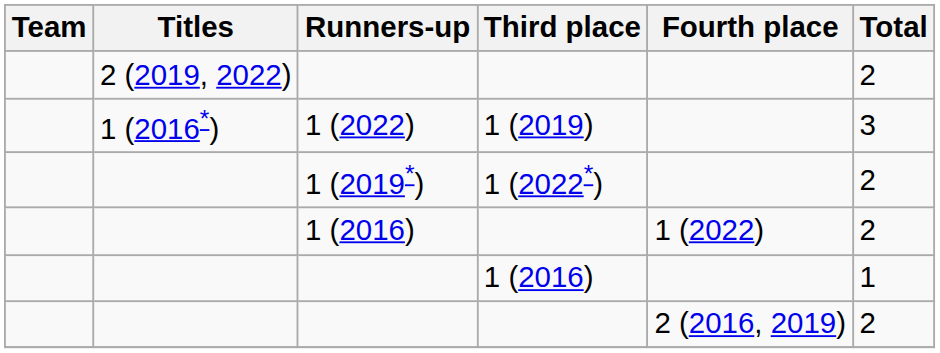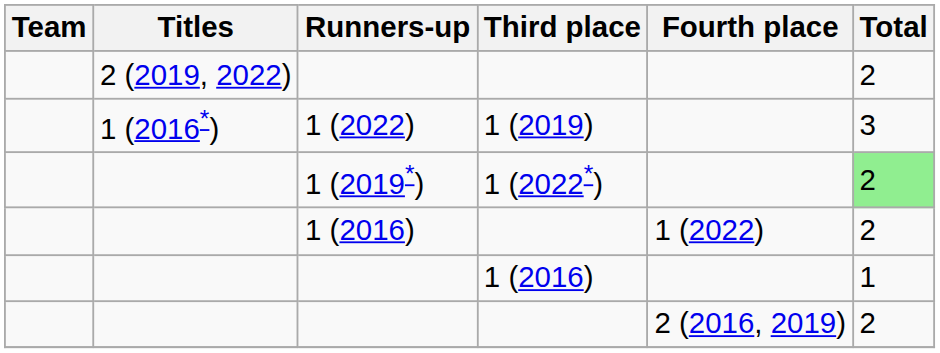1 (2019*) | Total: no background -> lightgreen background
